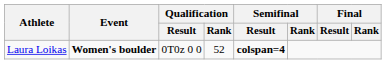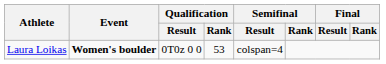Laura Loikas | Qualification / Rank: 52 -> 53
Laura Loikas | Semifinal / Result: bold -> normal
